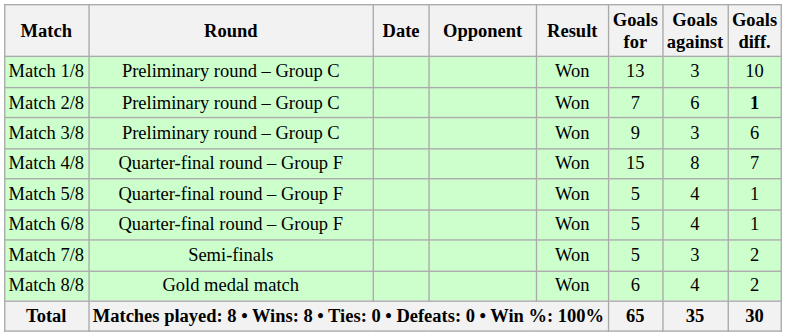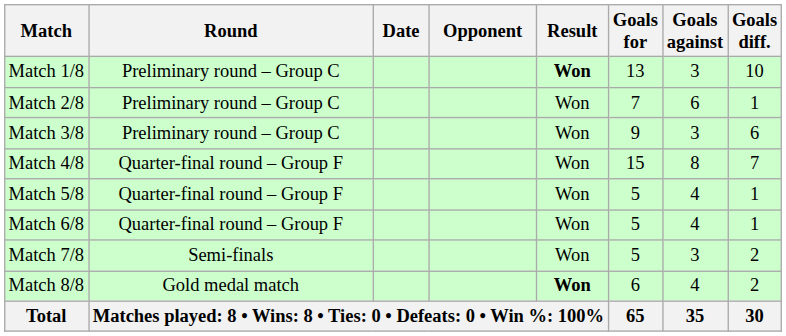Match 1/8 | Result: normal -> bold
Match 2/8 | Goals diff.: bold -> normal
Match 8/8 | Result: normal -> bold
